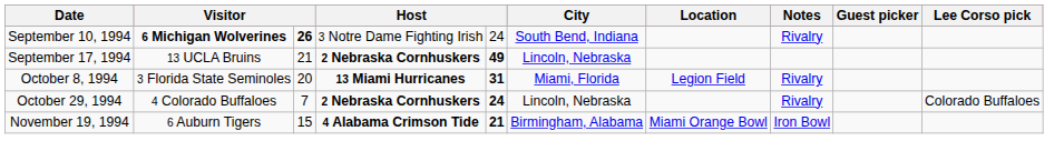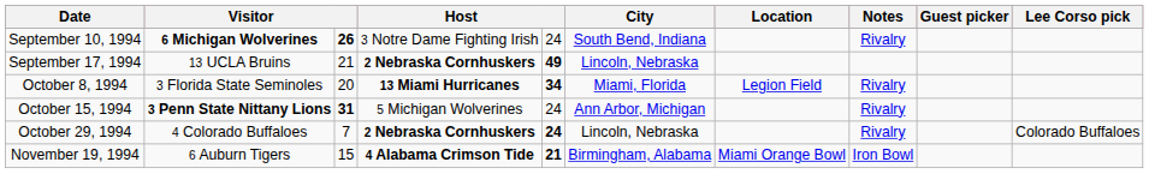October 8, 1994 | column 5: 31 -> 34
+ row: October 15, 1994 | 3 Penn State Nittany Lions | 31 | 5 Michigan Wolverines | 24 | Ann Arbor, Michigan | Rivalry
